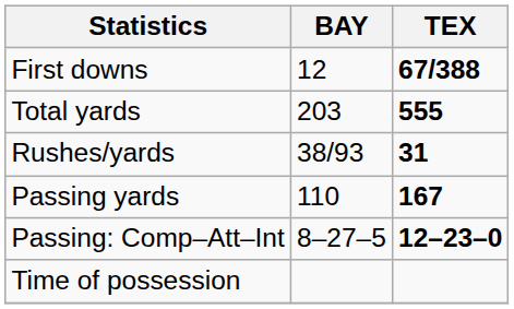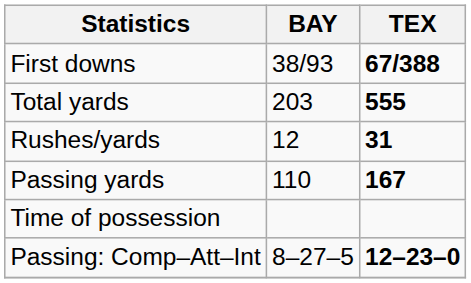First downs | BAY: 12 -> 38/93
Rushes/yards | BAY: 38/93 -> 12
rows swapped: Passing: Comp–Att–Int <-> Time of possession
